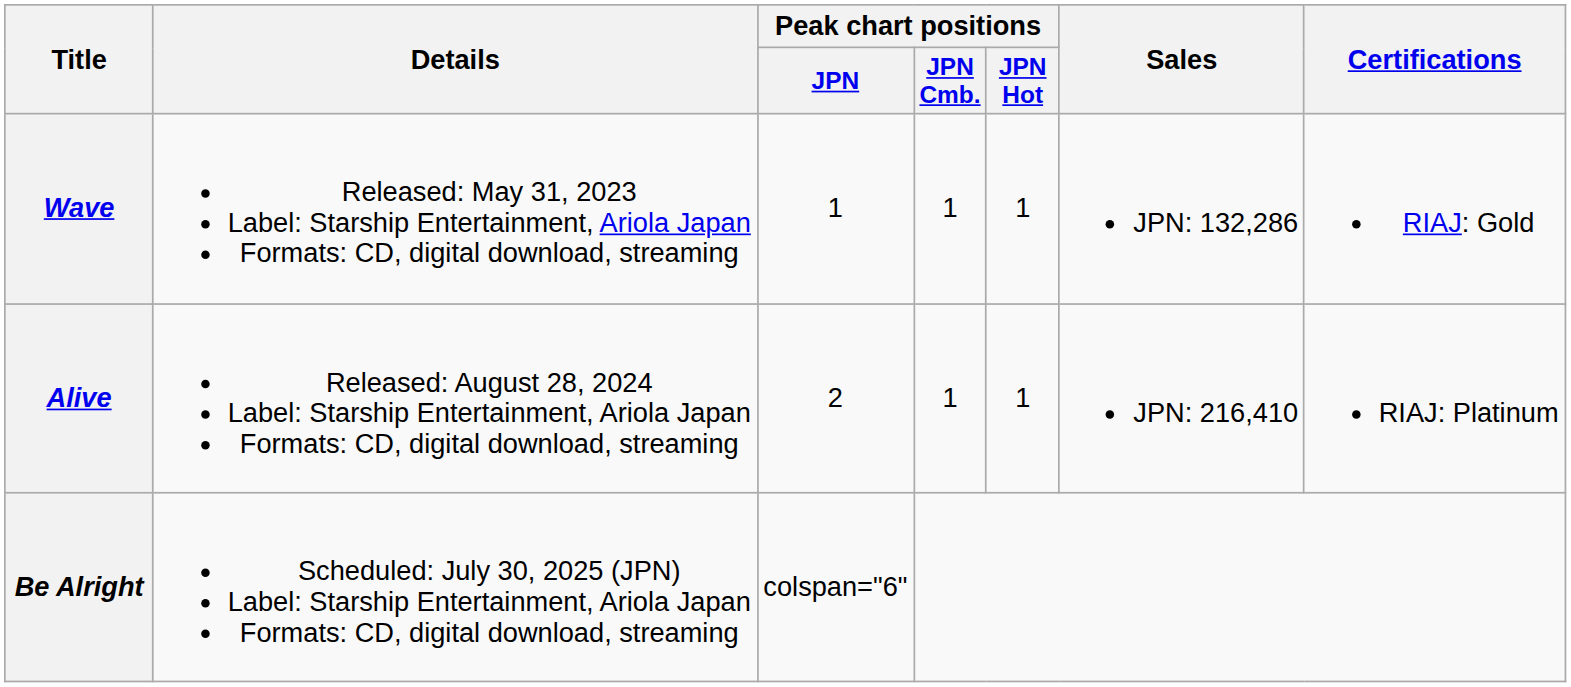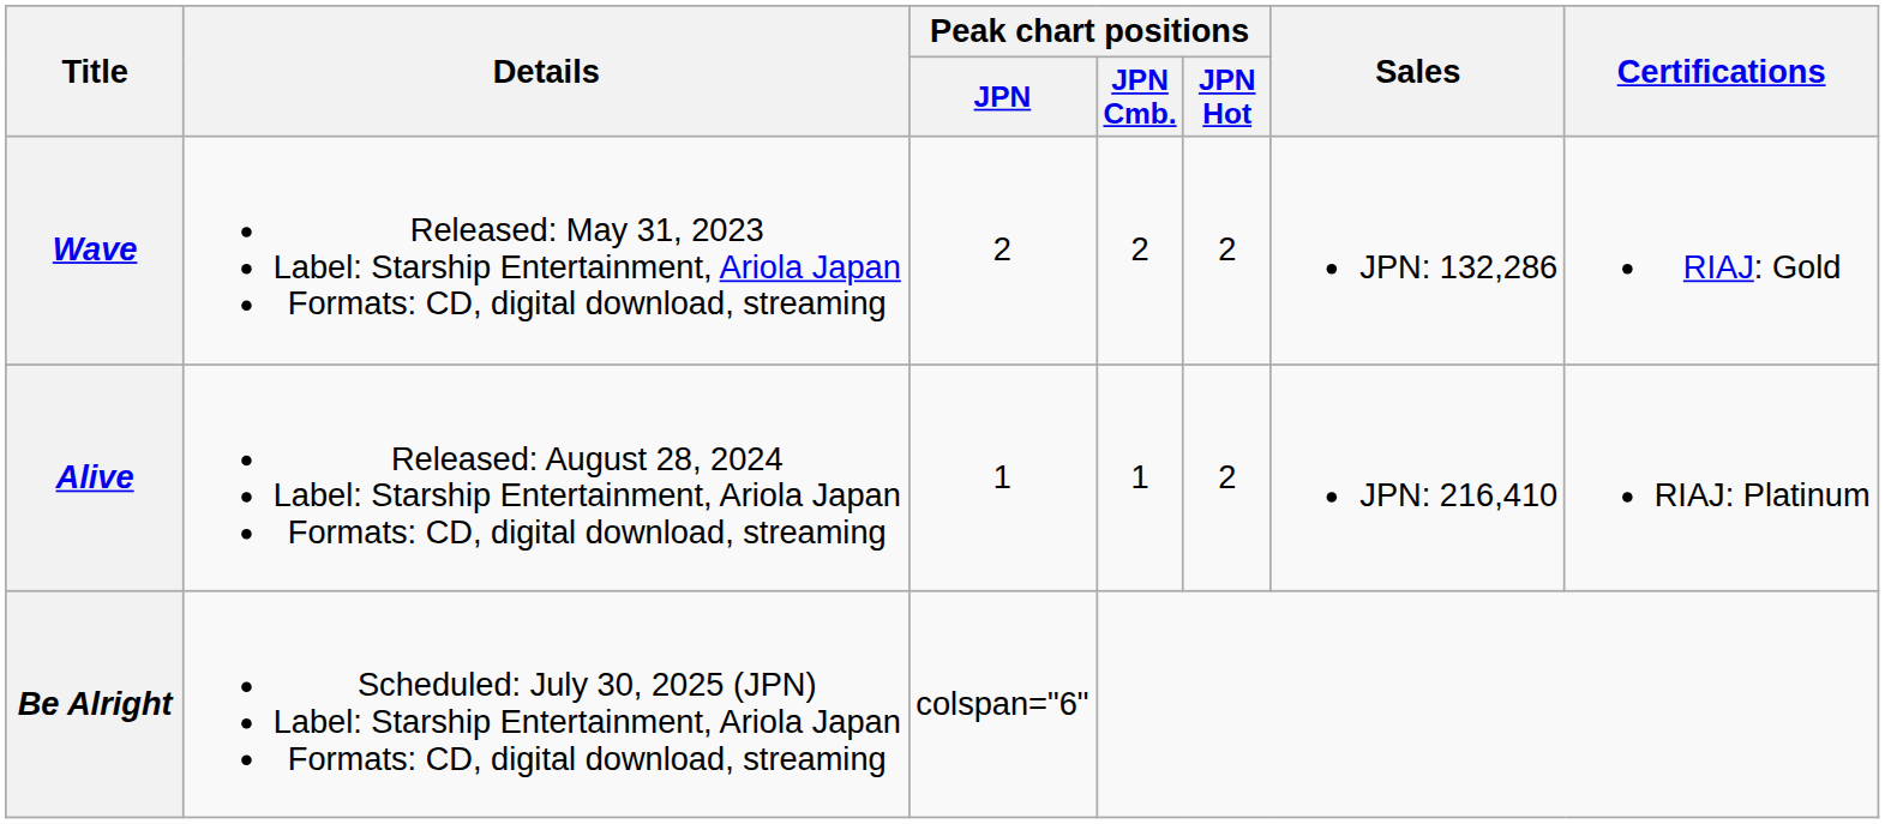Wave | Peak chart positions / JPN: 1 -> 2
Wave | Peak chart positions / JPN Cmb.: 1 -> 2
Wave | Peak chart positions / JPN Hot: 1 -> 2
Alive | Peak chart positions / JPN: 2 -> 1
Alive | Peak chart positions / JPN Hot: 1 -> 2
